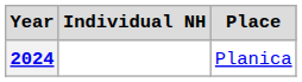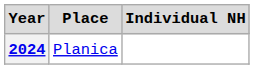columns swapped: Place <-> Individual NH
